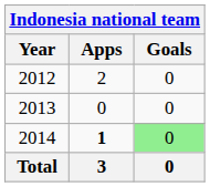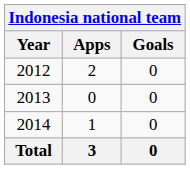2014 | Apps: bold -> normal
2014 | Goals: lightgreen background -> no background
